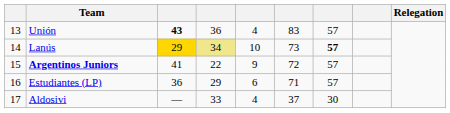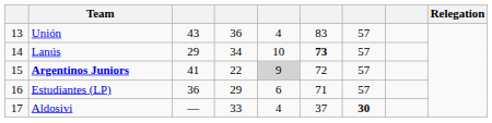Unión | column 3: bold -> normal
Lanús | column 3: gold background -> no background
Lanús | column 4: khaki background -> no background
Lanús | column 6: normal -> bold
Lanús | column 7: bold -> normal
Argentinos Juniors | column 5: no background -> lightgrey background
Aldosivi | column 7: normal -> bold
